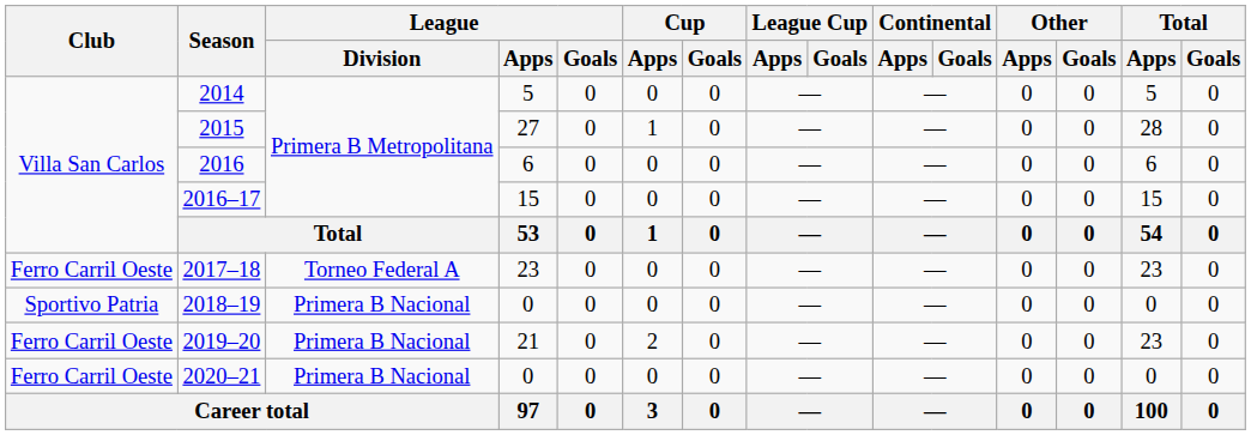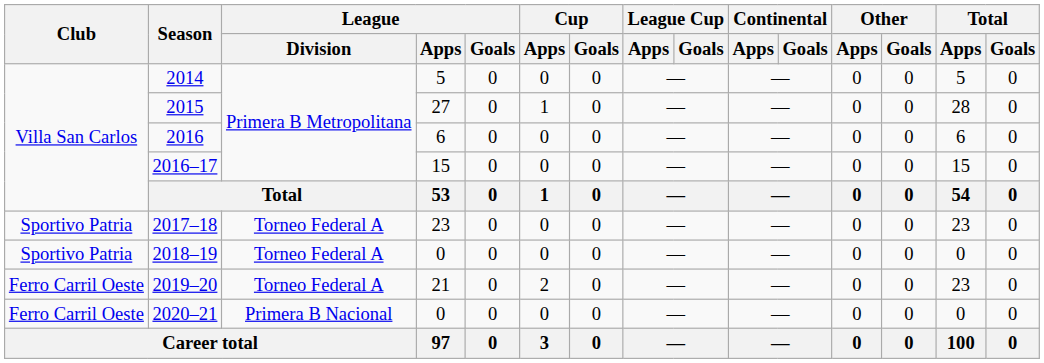2017–18 | Club: Ferro Carril Oeste -> Sportivo Patria
2018–19 | League / Division: Primera B Nacional -> Torneo Federal A
2019–20 | League / Division: Primera B Nacional -> Torneo Federal A
